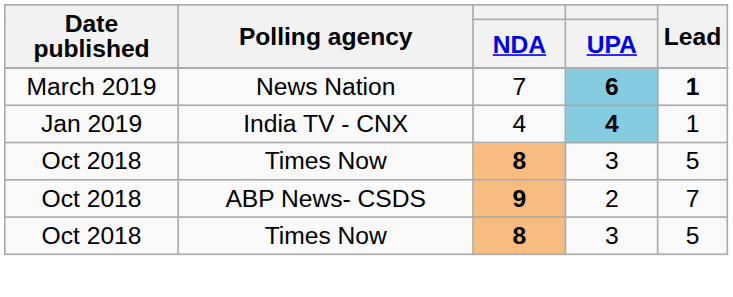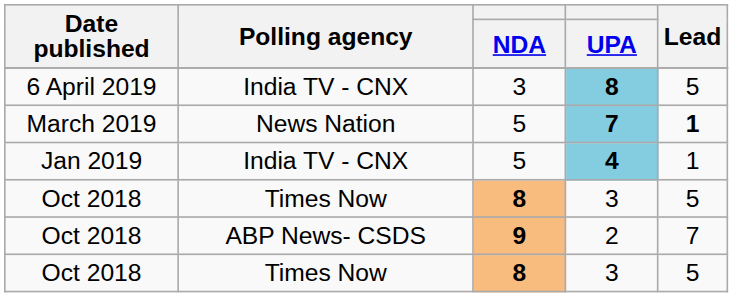+ row: 6 April 2019 | India TV - CNX | 3 | 8 | 5
March 2019 | NDA: 7 -> 5
March 2019 | UPA: 6 -> 7
Jan 2019 | NDA: 4 -> 5
